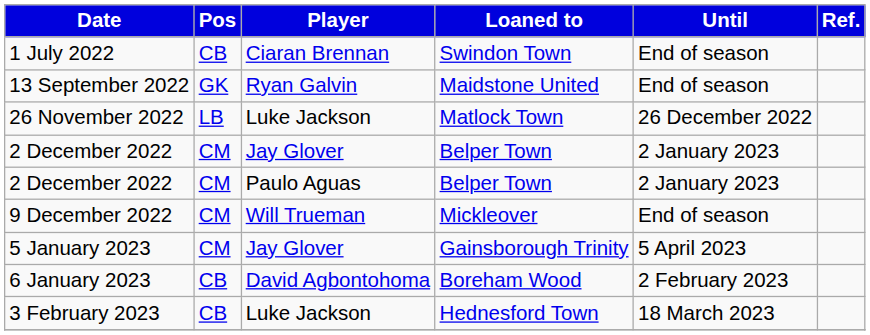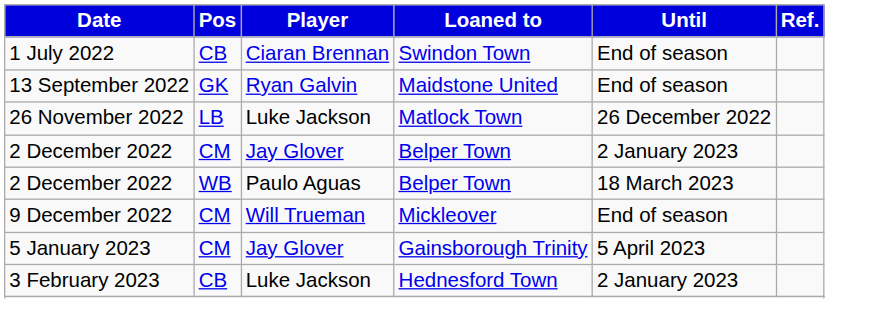2 December 2022 / Paulo Aguas | Pos: CM -> WB
2 December 2022 / Paulo Aguas | Until: 2 January 2023 -> 18 March 2023
- row: 6 January 2023 | CB | David Agbontohoma | Boreham Wood | 2 February 2023
3 February 2023 | Until: 18 March 2023 -> 2 January 2023
